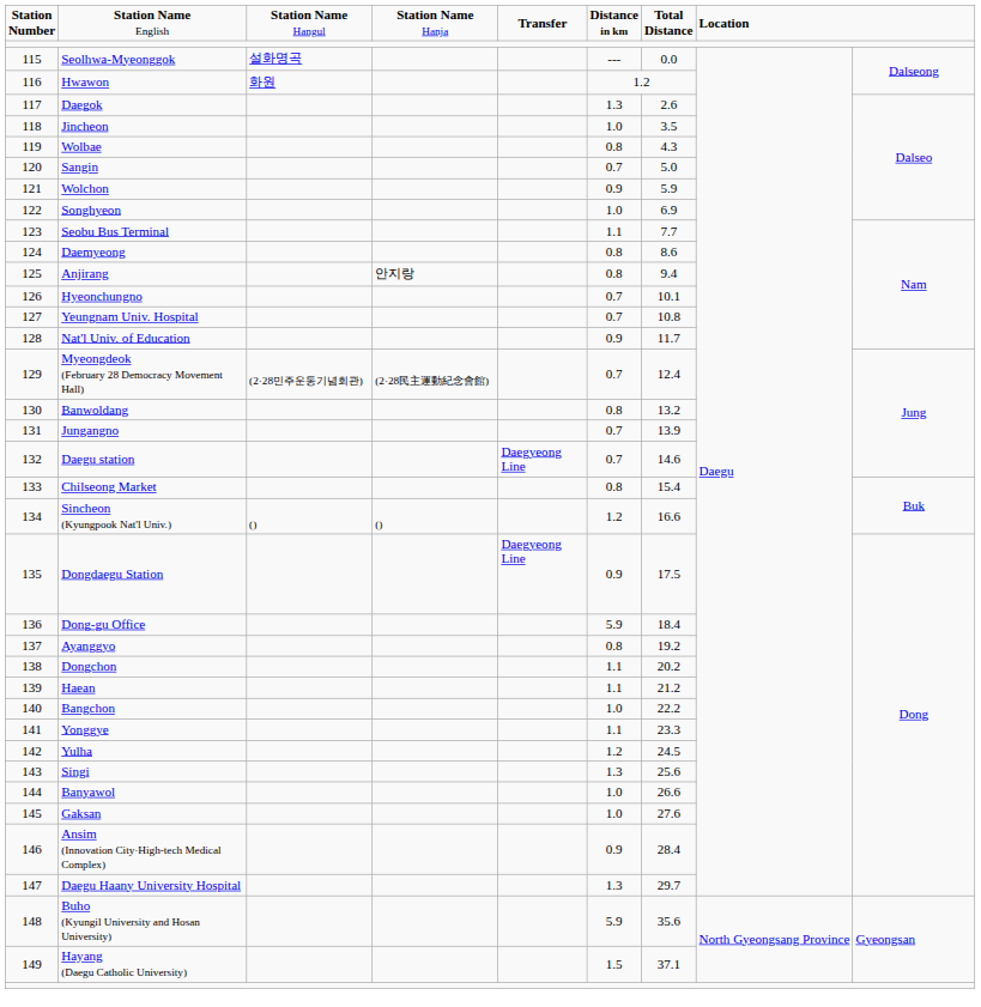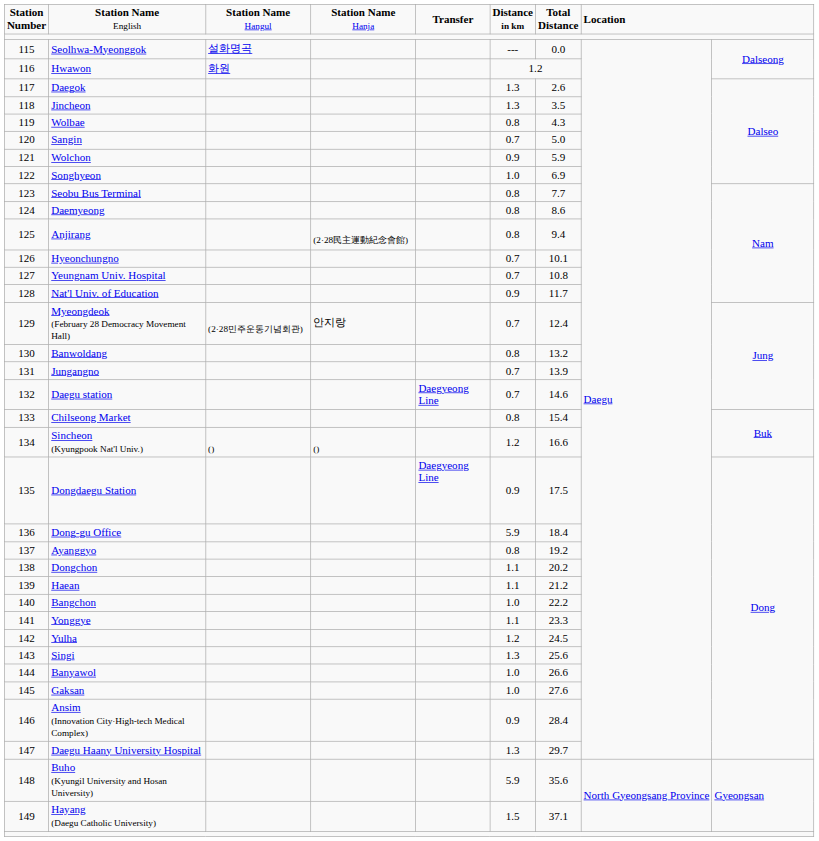Jincheon | column 6: 1.0 -> 1.3
Seobu Bus Terminal | column 6: 1.1 -> 0.8
Anjirang | column 4: 안지랑 -> (2·28民主運動紀念會館)
Myeongdeok (February 28 Democracy Movement Hall) | column 4: (2·28民主運動紀念會館) -> 안지랑
